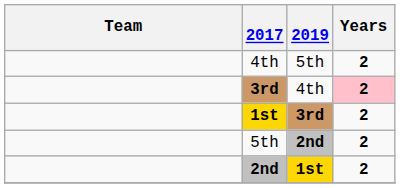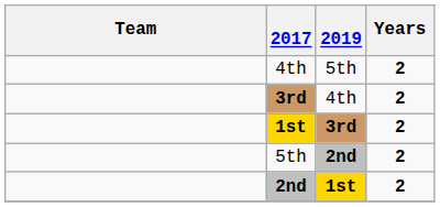row 3 | Years: pink background -> no background
